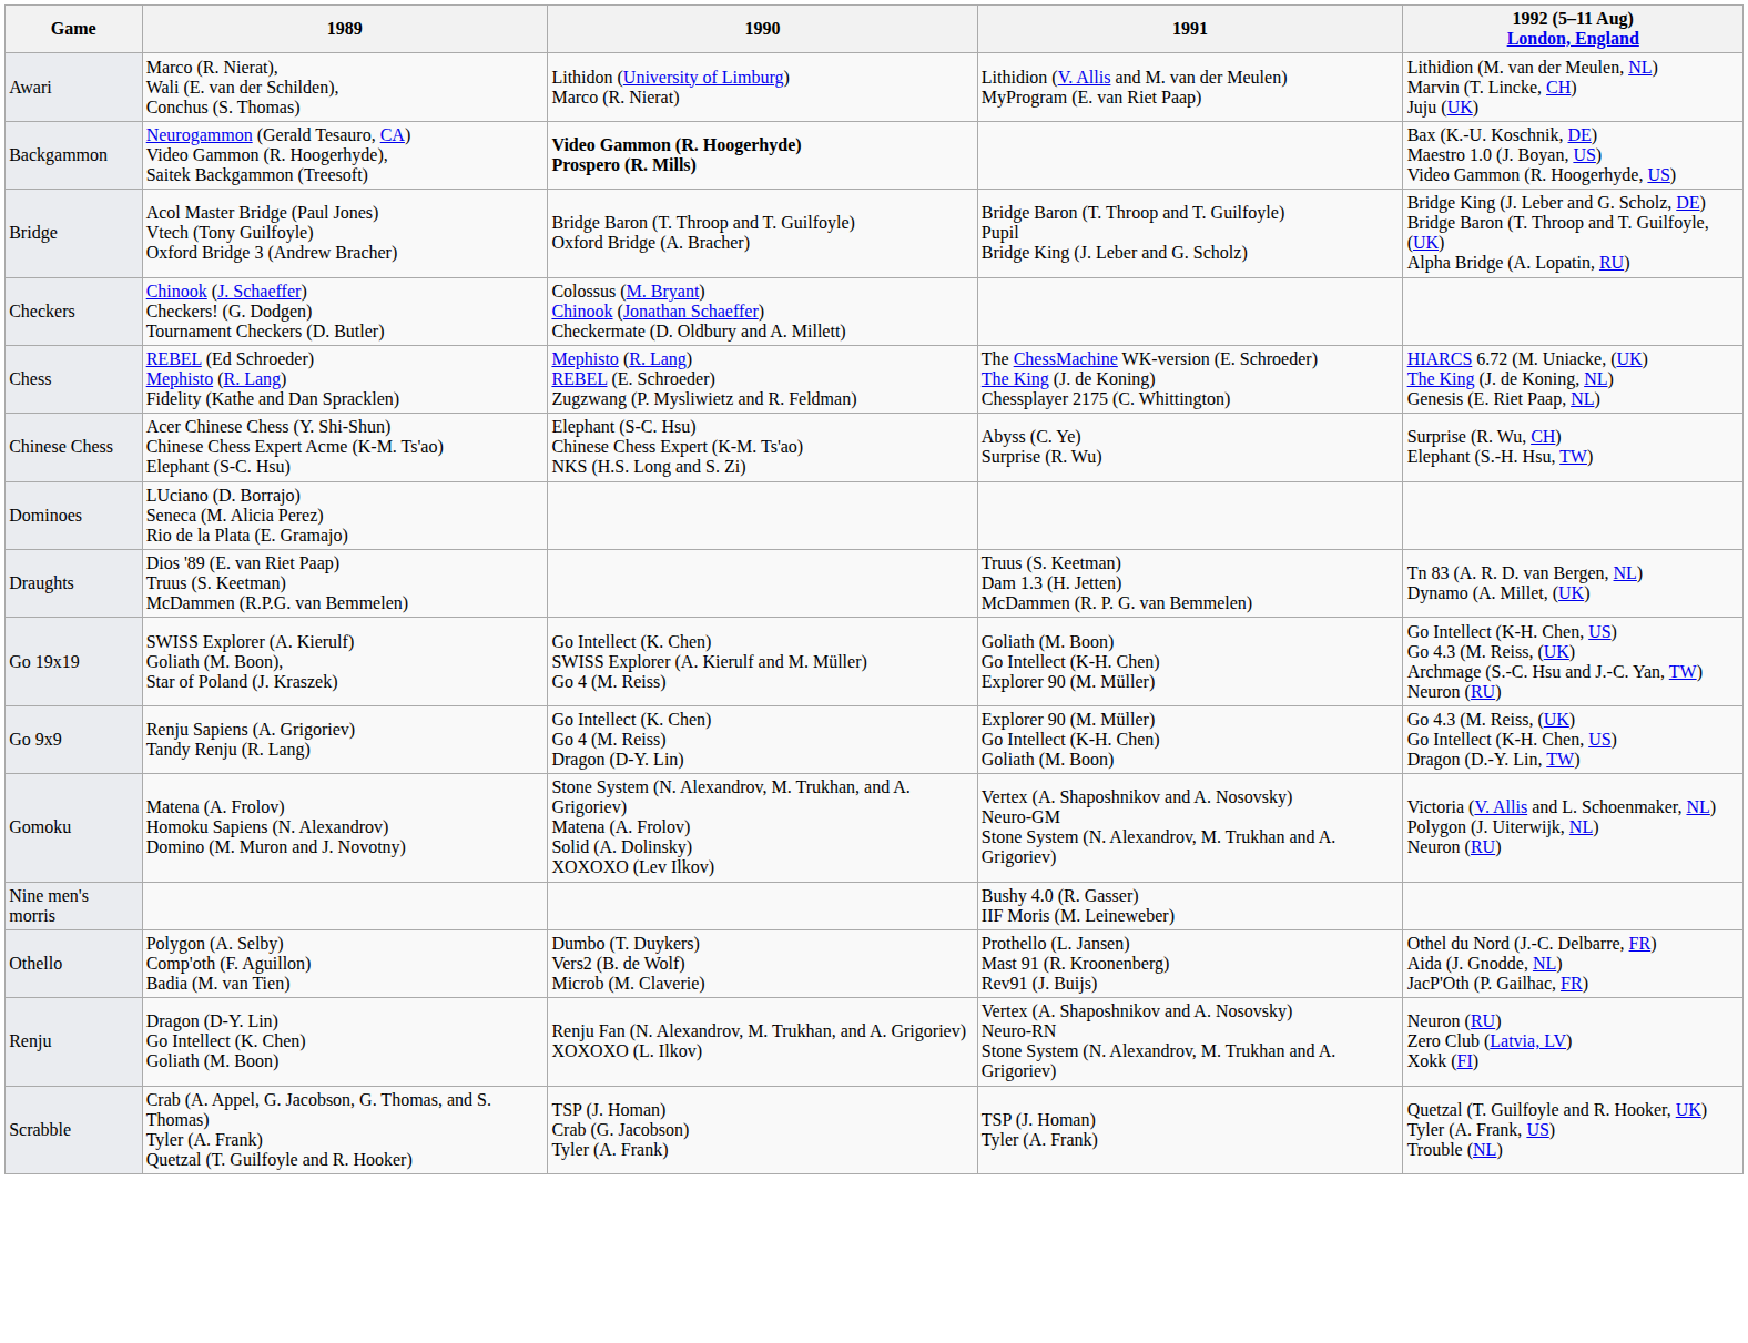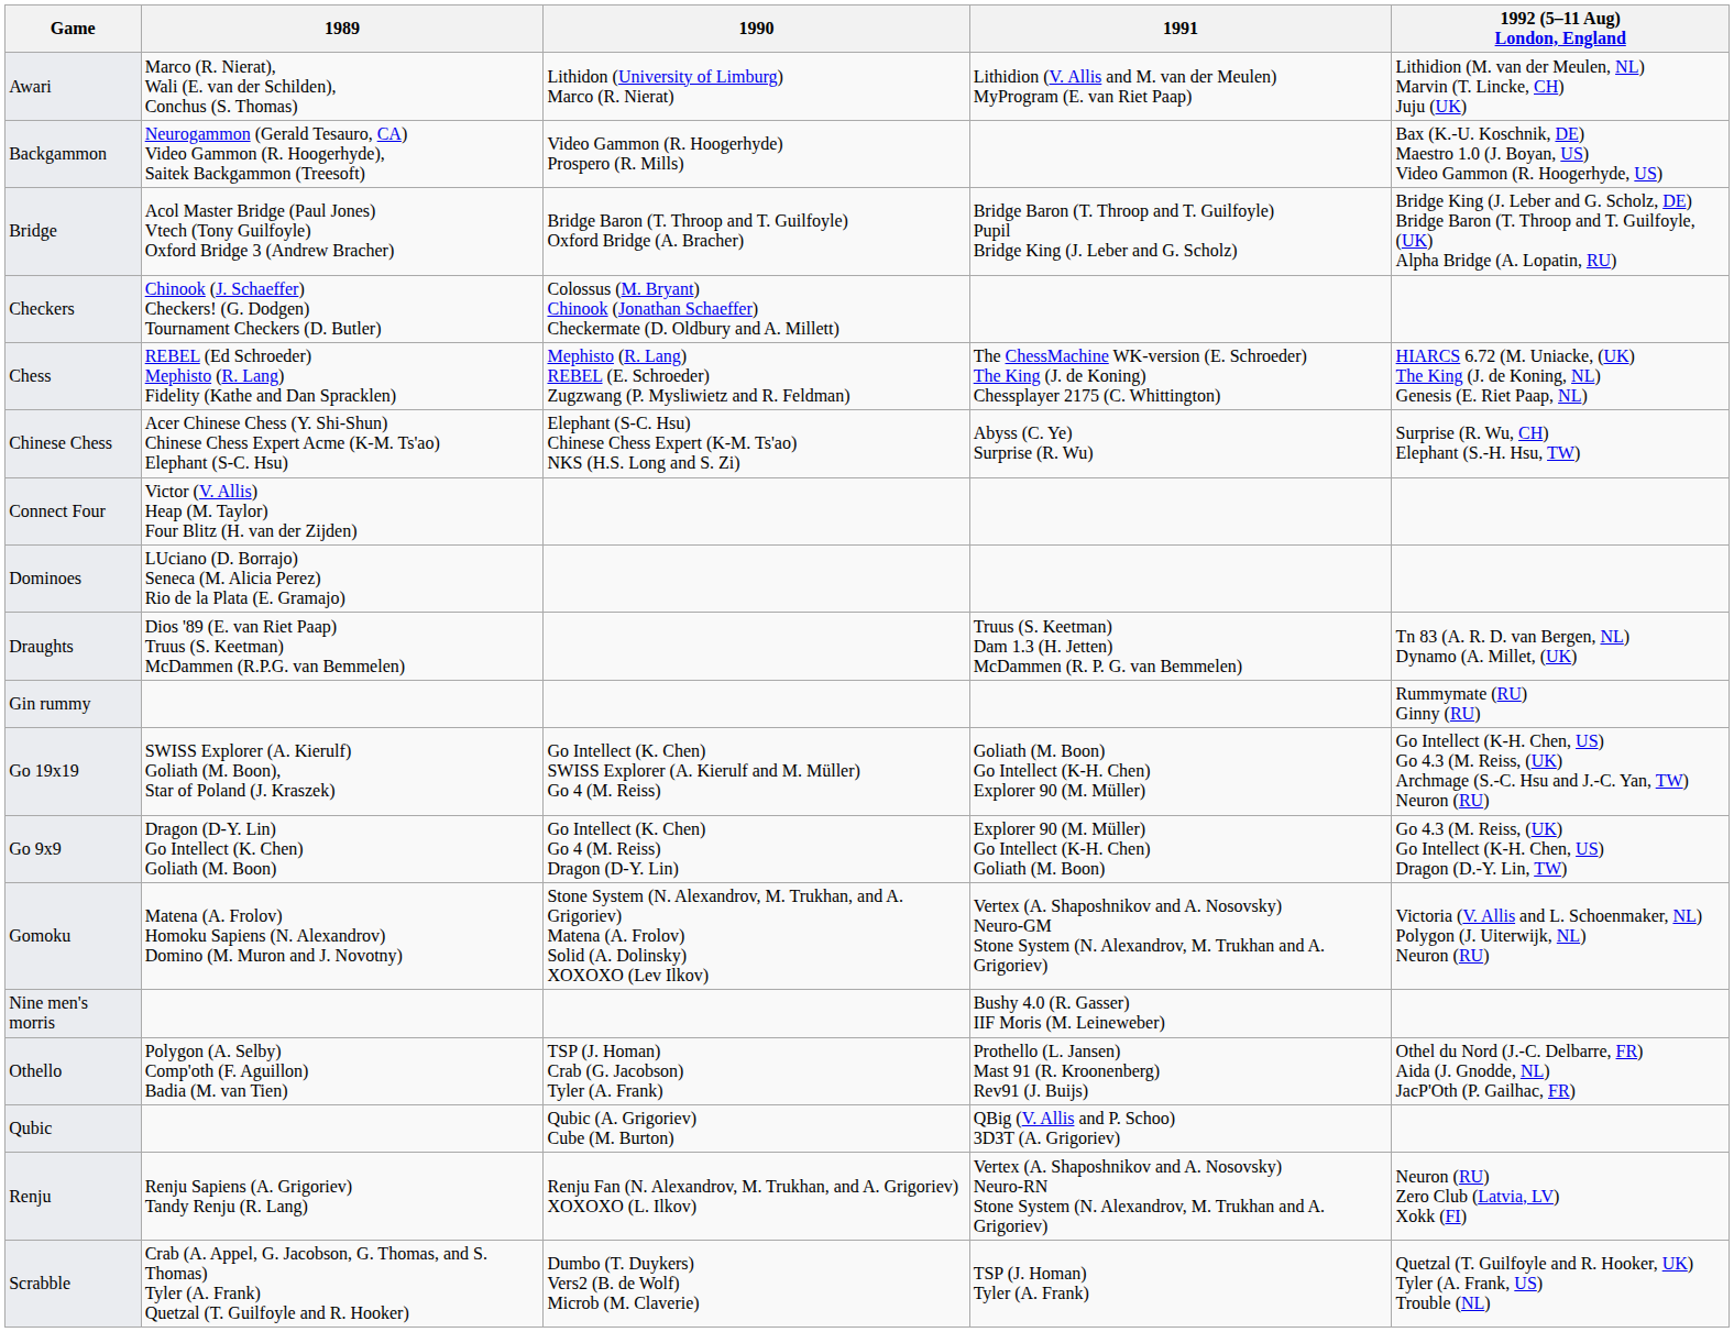Backgammon | 1990: bold -> normal
+ row: Connect Four | Victor (V. Allis) Heap (M. Taylor) Four Blitz (H. van der Zijden)
+ row: Gin rummy | Rummymate (RU) Ginny (RU)
Go 9x9 | 1989: Renju Sapiens (A. Grigoriev) Tandy Renju (R. Lang) -> Dragon (D-Y. Lin) Go Intellect (K. Chen) Goliath (M. Boon)
Othello | 1990: Dumbo (T. Duykers) Vers2 (B. de Wolf) Microb (M. Claverie) -> TSP (J. Homan) Crab (G. Jacobson) Tyler (A. Frank)
+ row: Qubic | Qubic (A. Grigoriev) Cube (M. Burton) | QBig (V. Allis and P. Schoo) 3D3T (A. Grigoriev)
Renju | 1989: Dragon (D-Y. Lin) Go Intellect (K. Chen) Goliath (M. Boon) -> Renju Sapiens (A. Grigoriev) Tandy Renju (R. Lang)
Scrabble | 1990: TSP (J. Homan) Crab (G. Jacobson) Tyler (A. Frank) -> Dumbo (T. Duykers) Vers2 (B. de Wolf) Microb (M. Claverie)
